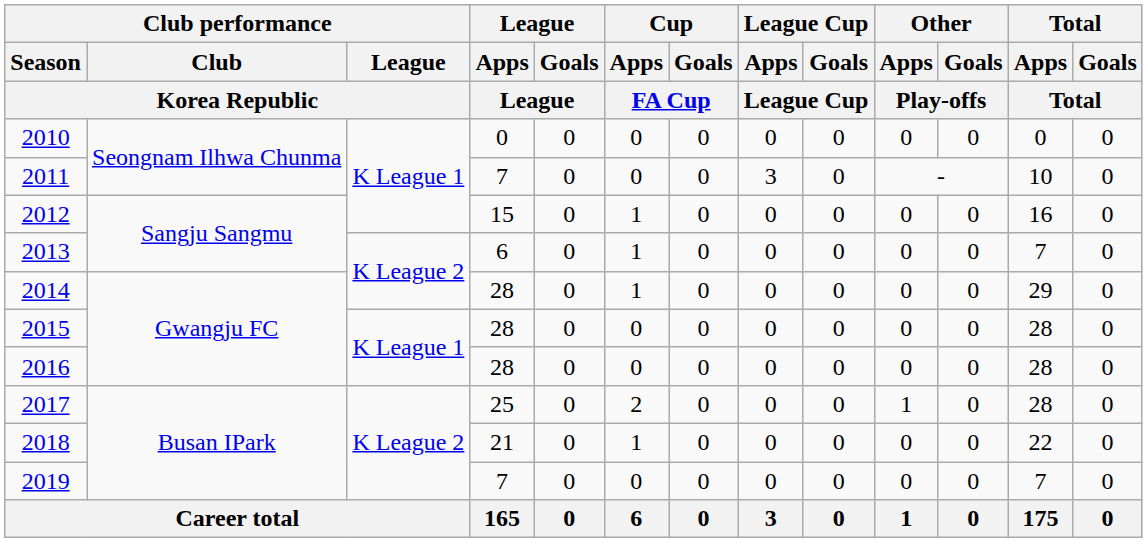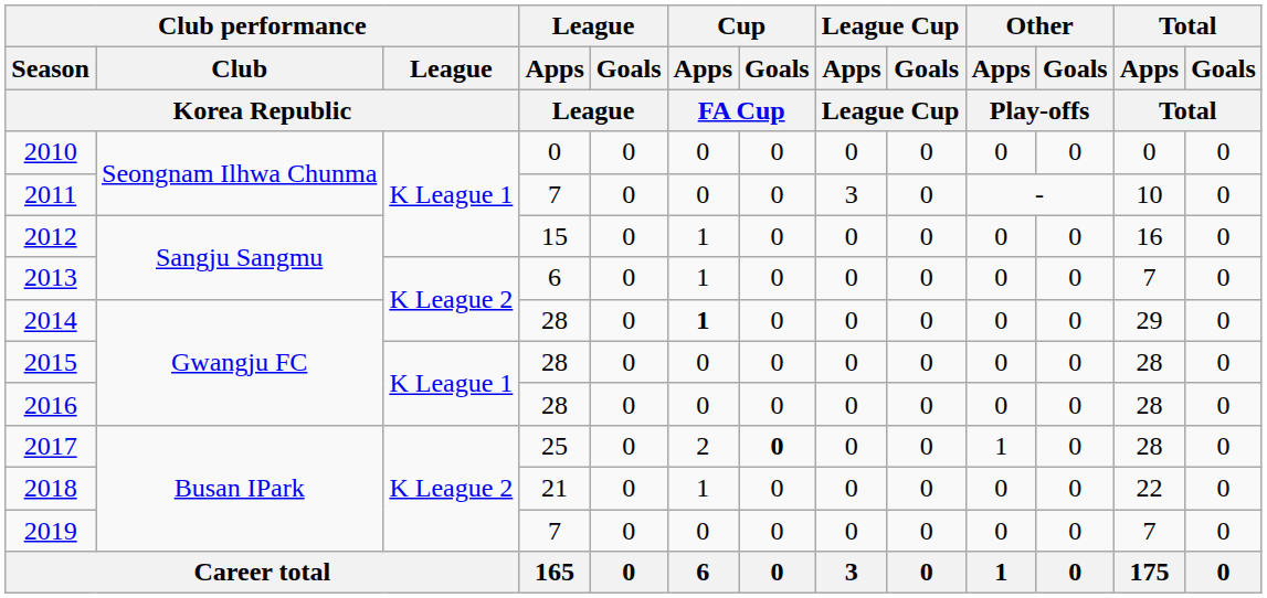2014 | Cup / Apps / FA Cup: normal -> bold
2017 | Cup / Goals / FA Cup: normal -> bold
